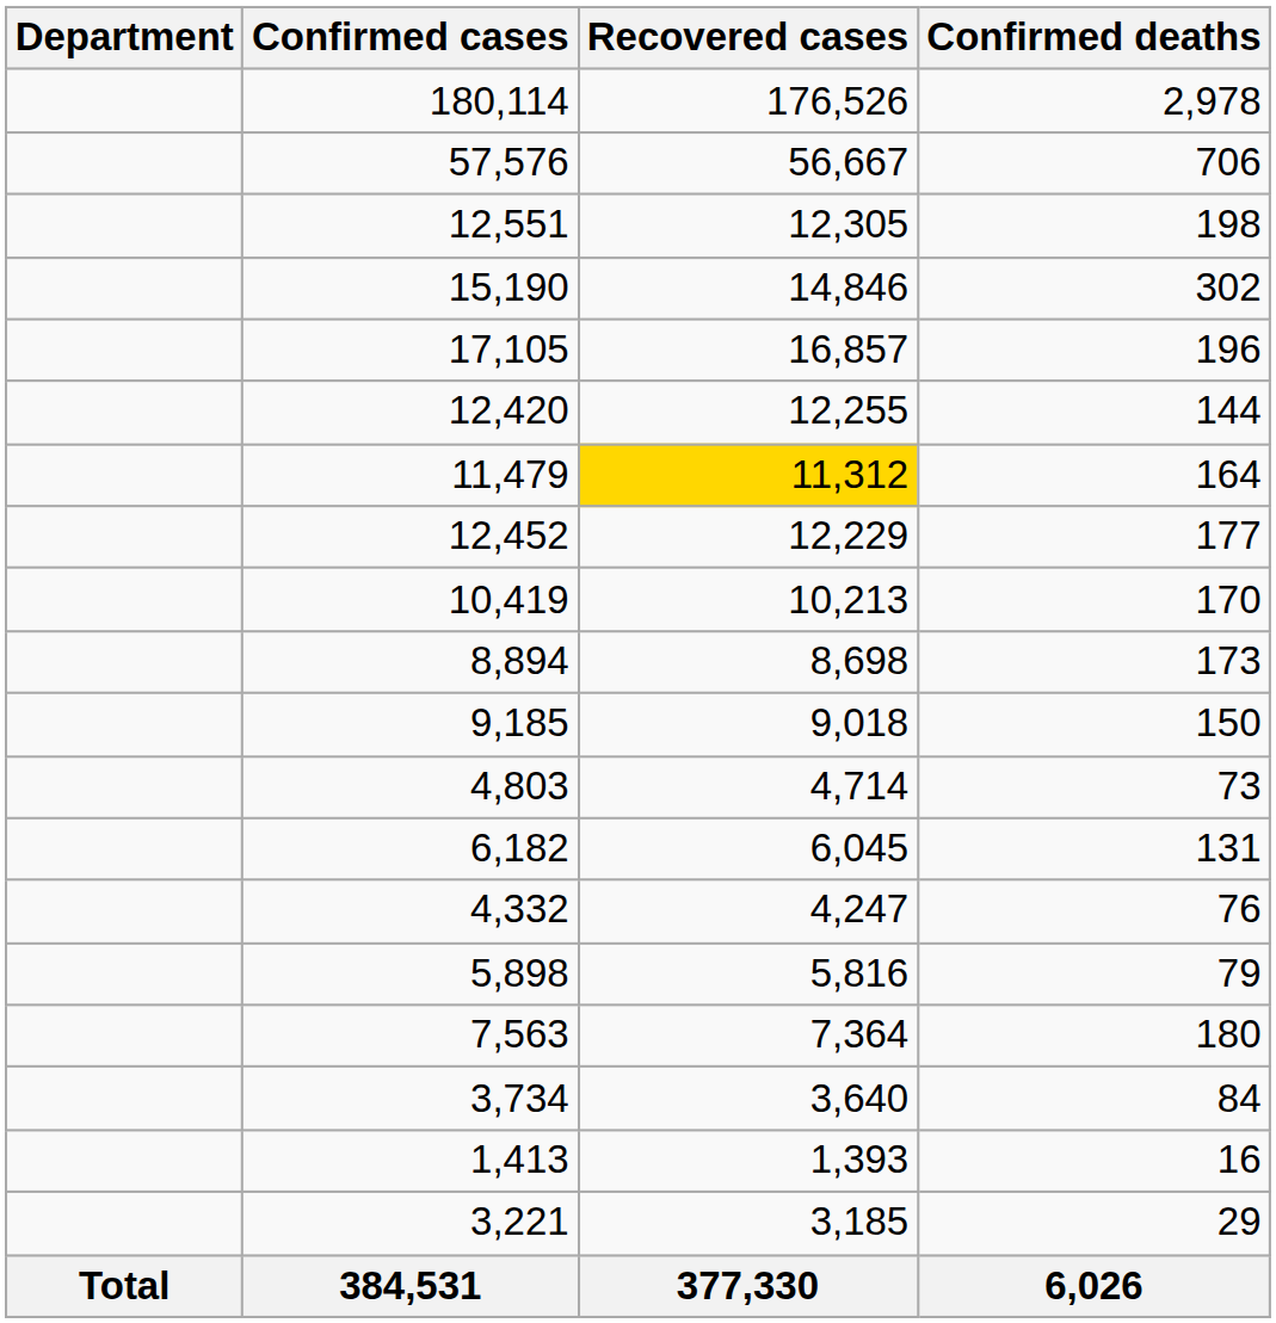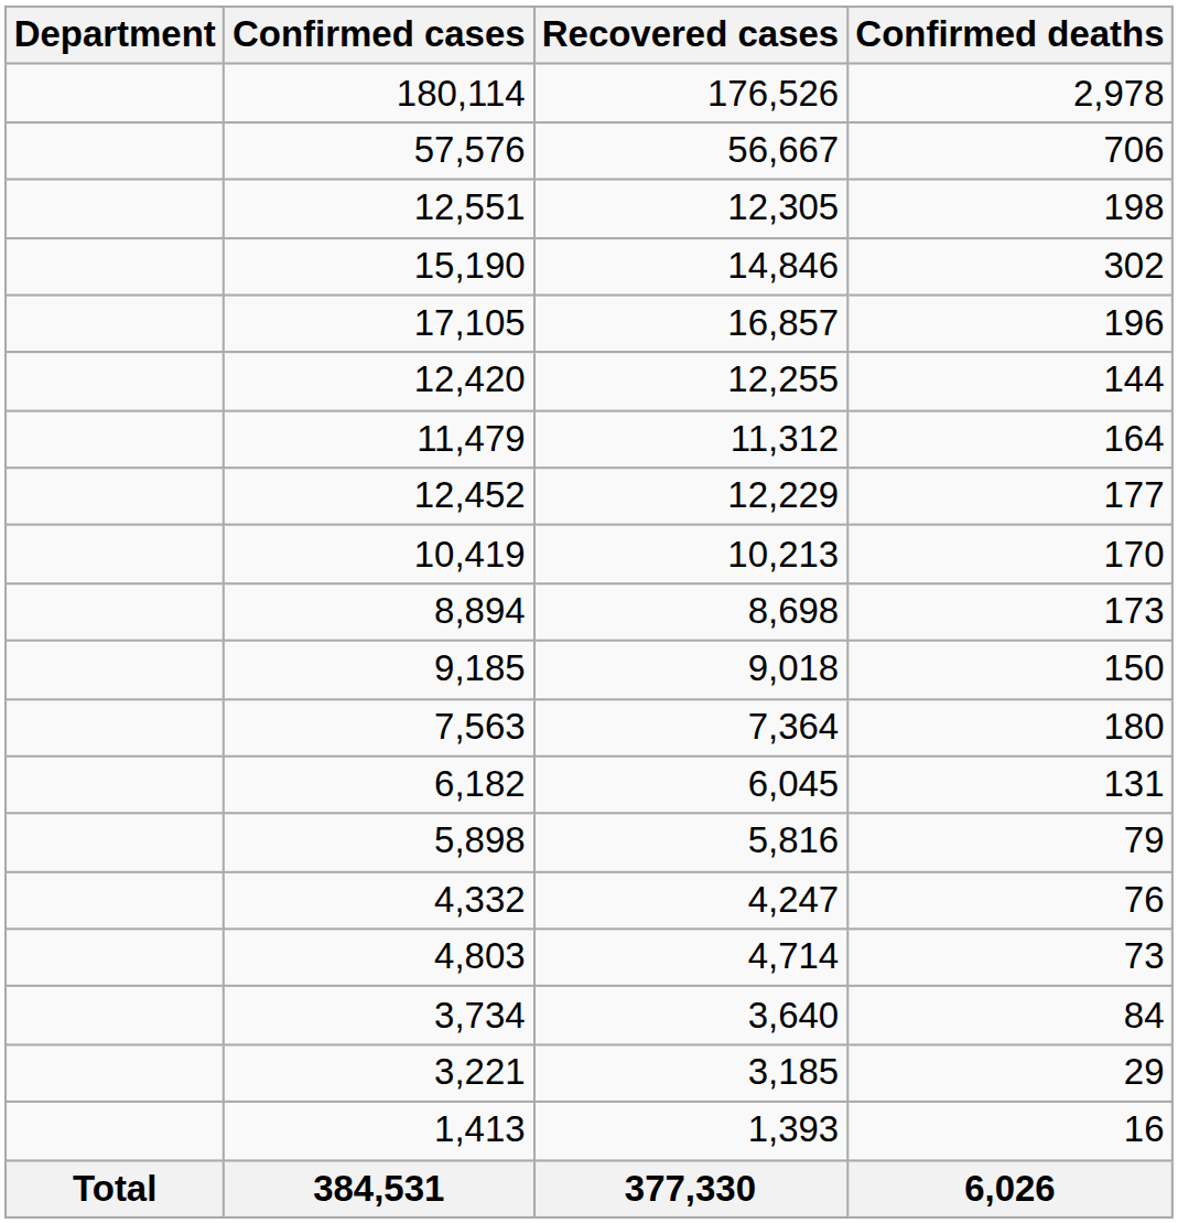11,479 | Recovered cases: gold background -> no background
rows swapped: 7,563 <-> 4,803
rows swapped: 5,898 <-> 4,332
rows swapped: 3,221 <-> 1,413
